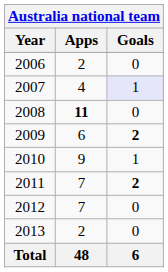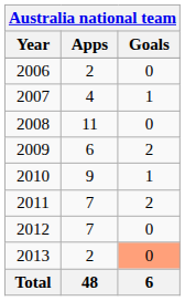2007 | Goals: lavender background -> no background
2008 | Apps: bold -> normal
2009 | Goals: bold -> normal
2011 | Goals: bold -> normal
2013 | Goals: no background -> lightsalmon background
